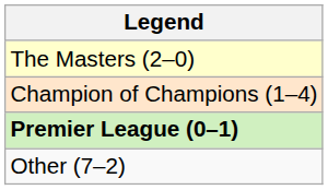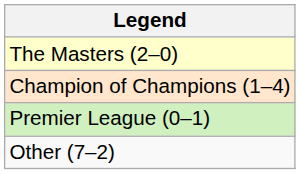row 4 | column 1: bold -> normal
